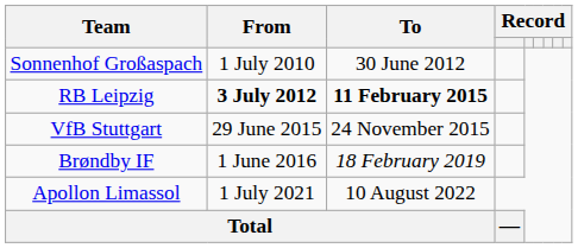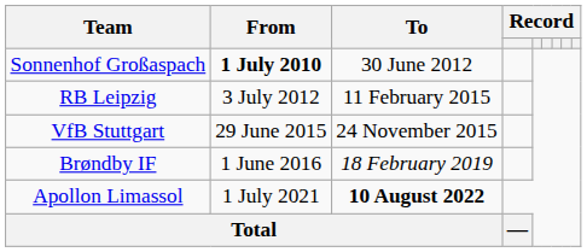Sonnenhof Großaspach | From: normal -> bold
RB Leipzig | From: bold -> normal
RB Leipzig | To: bold -> normal
Apollon Limassol | To: normal -> bold
